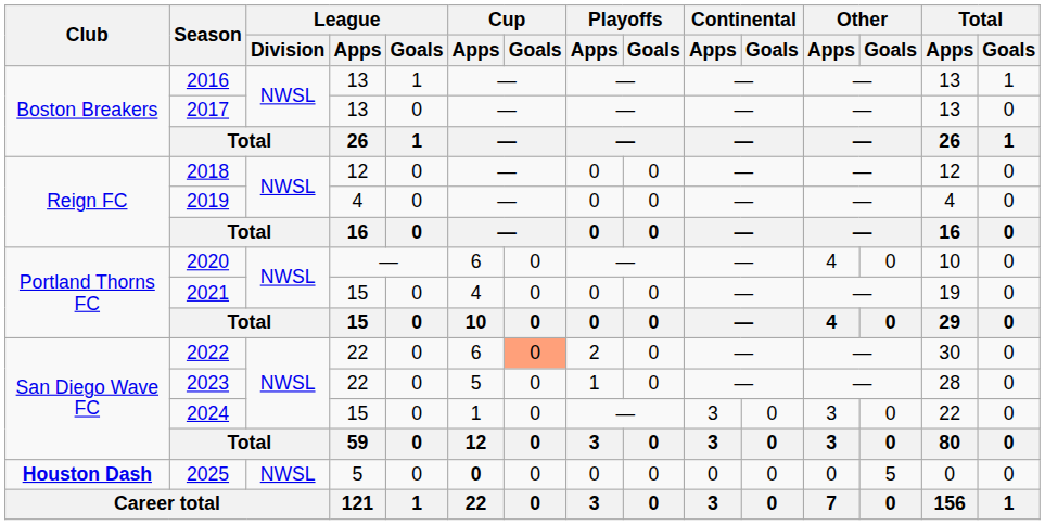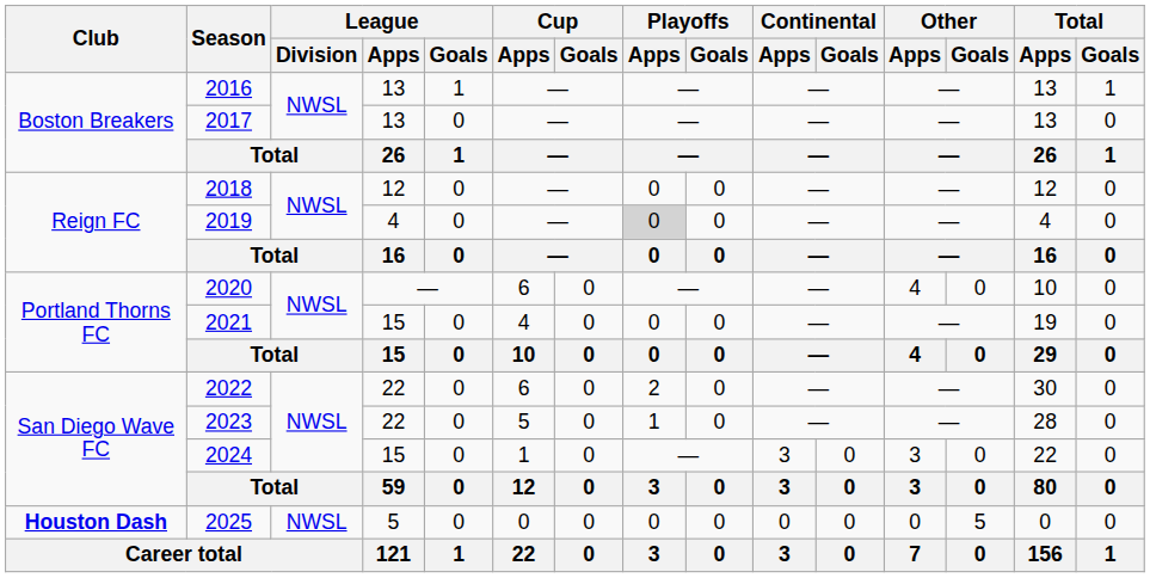2019 | Playoffs / Apps: no background -> lightgrey background
2022 | Cup / Goals: lightsalmon background -> no background
2025 | Cup / Apps: bold -> normal
